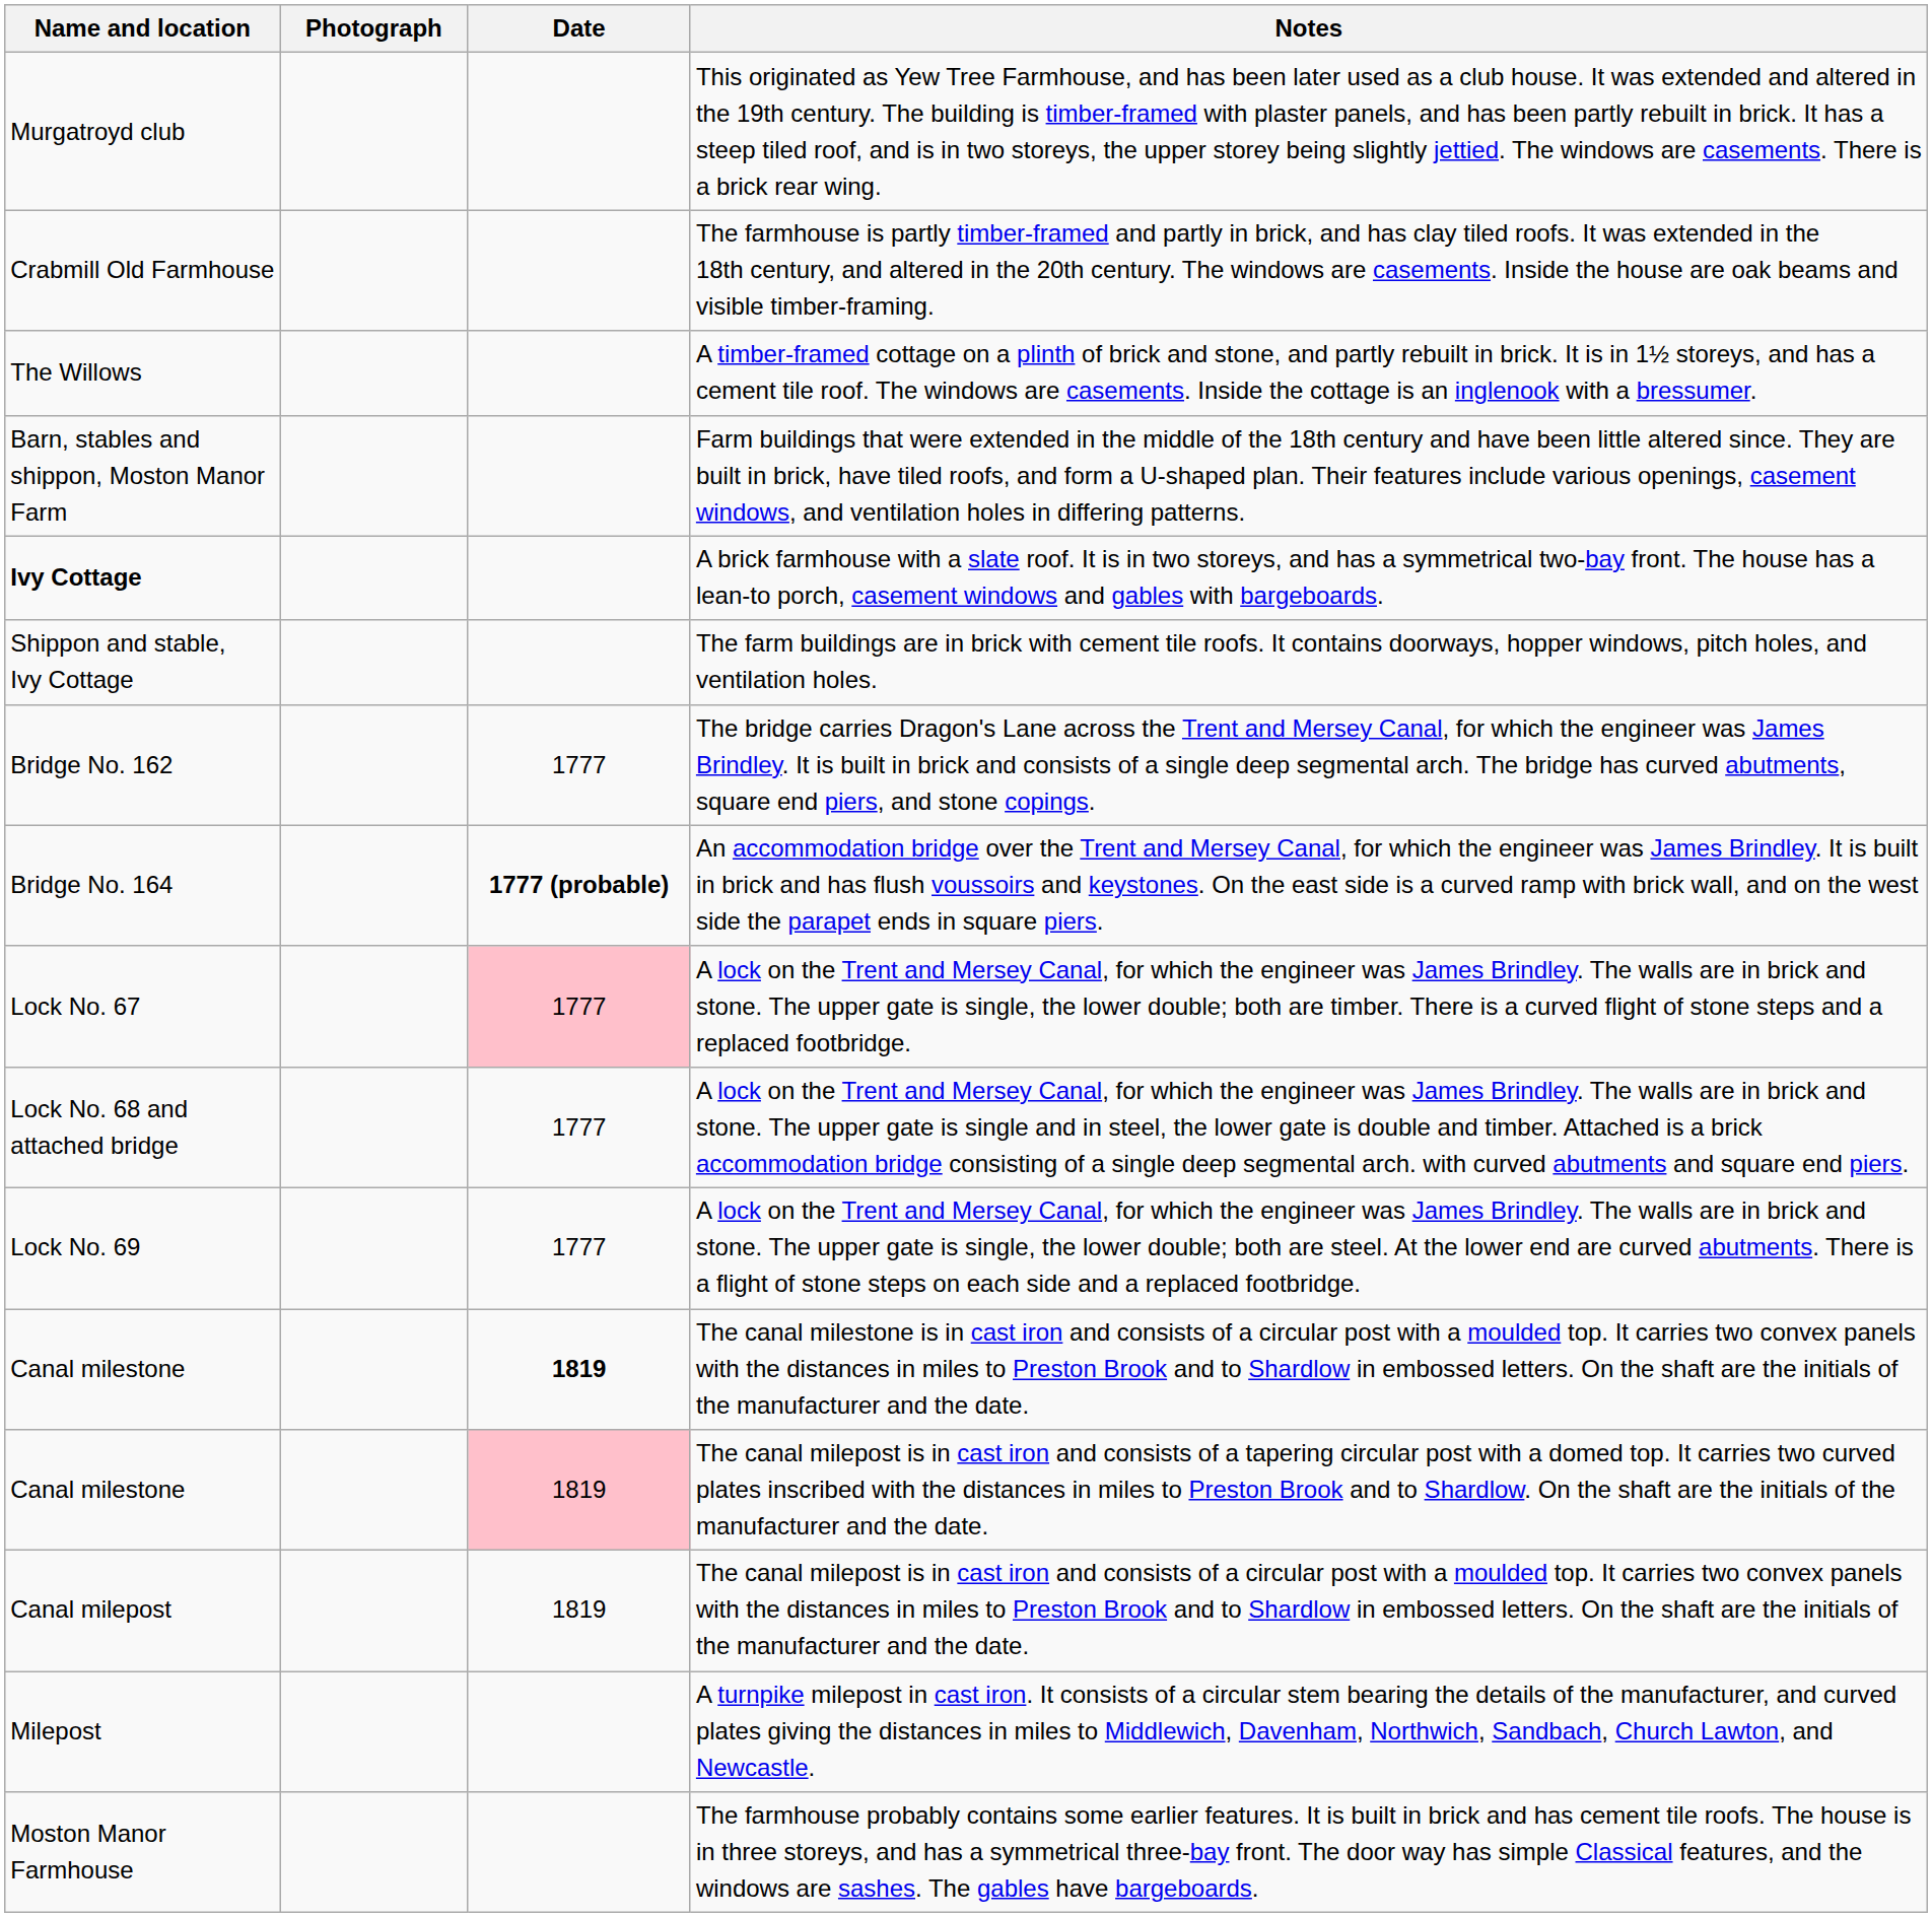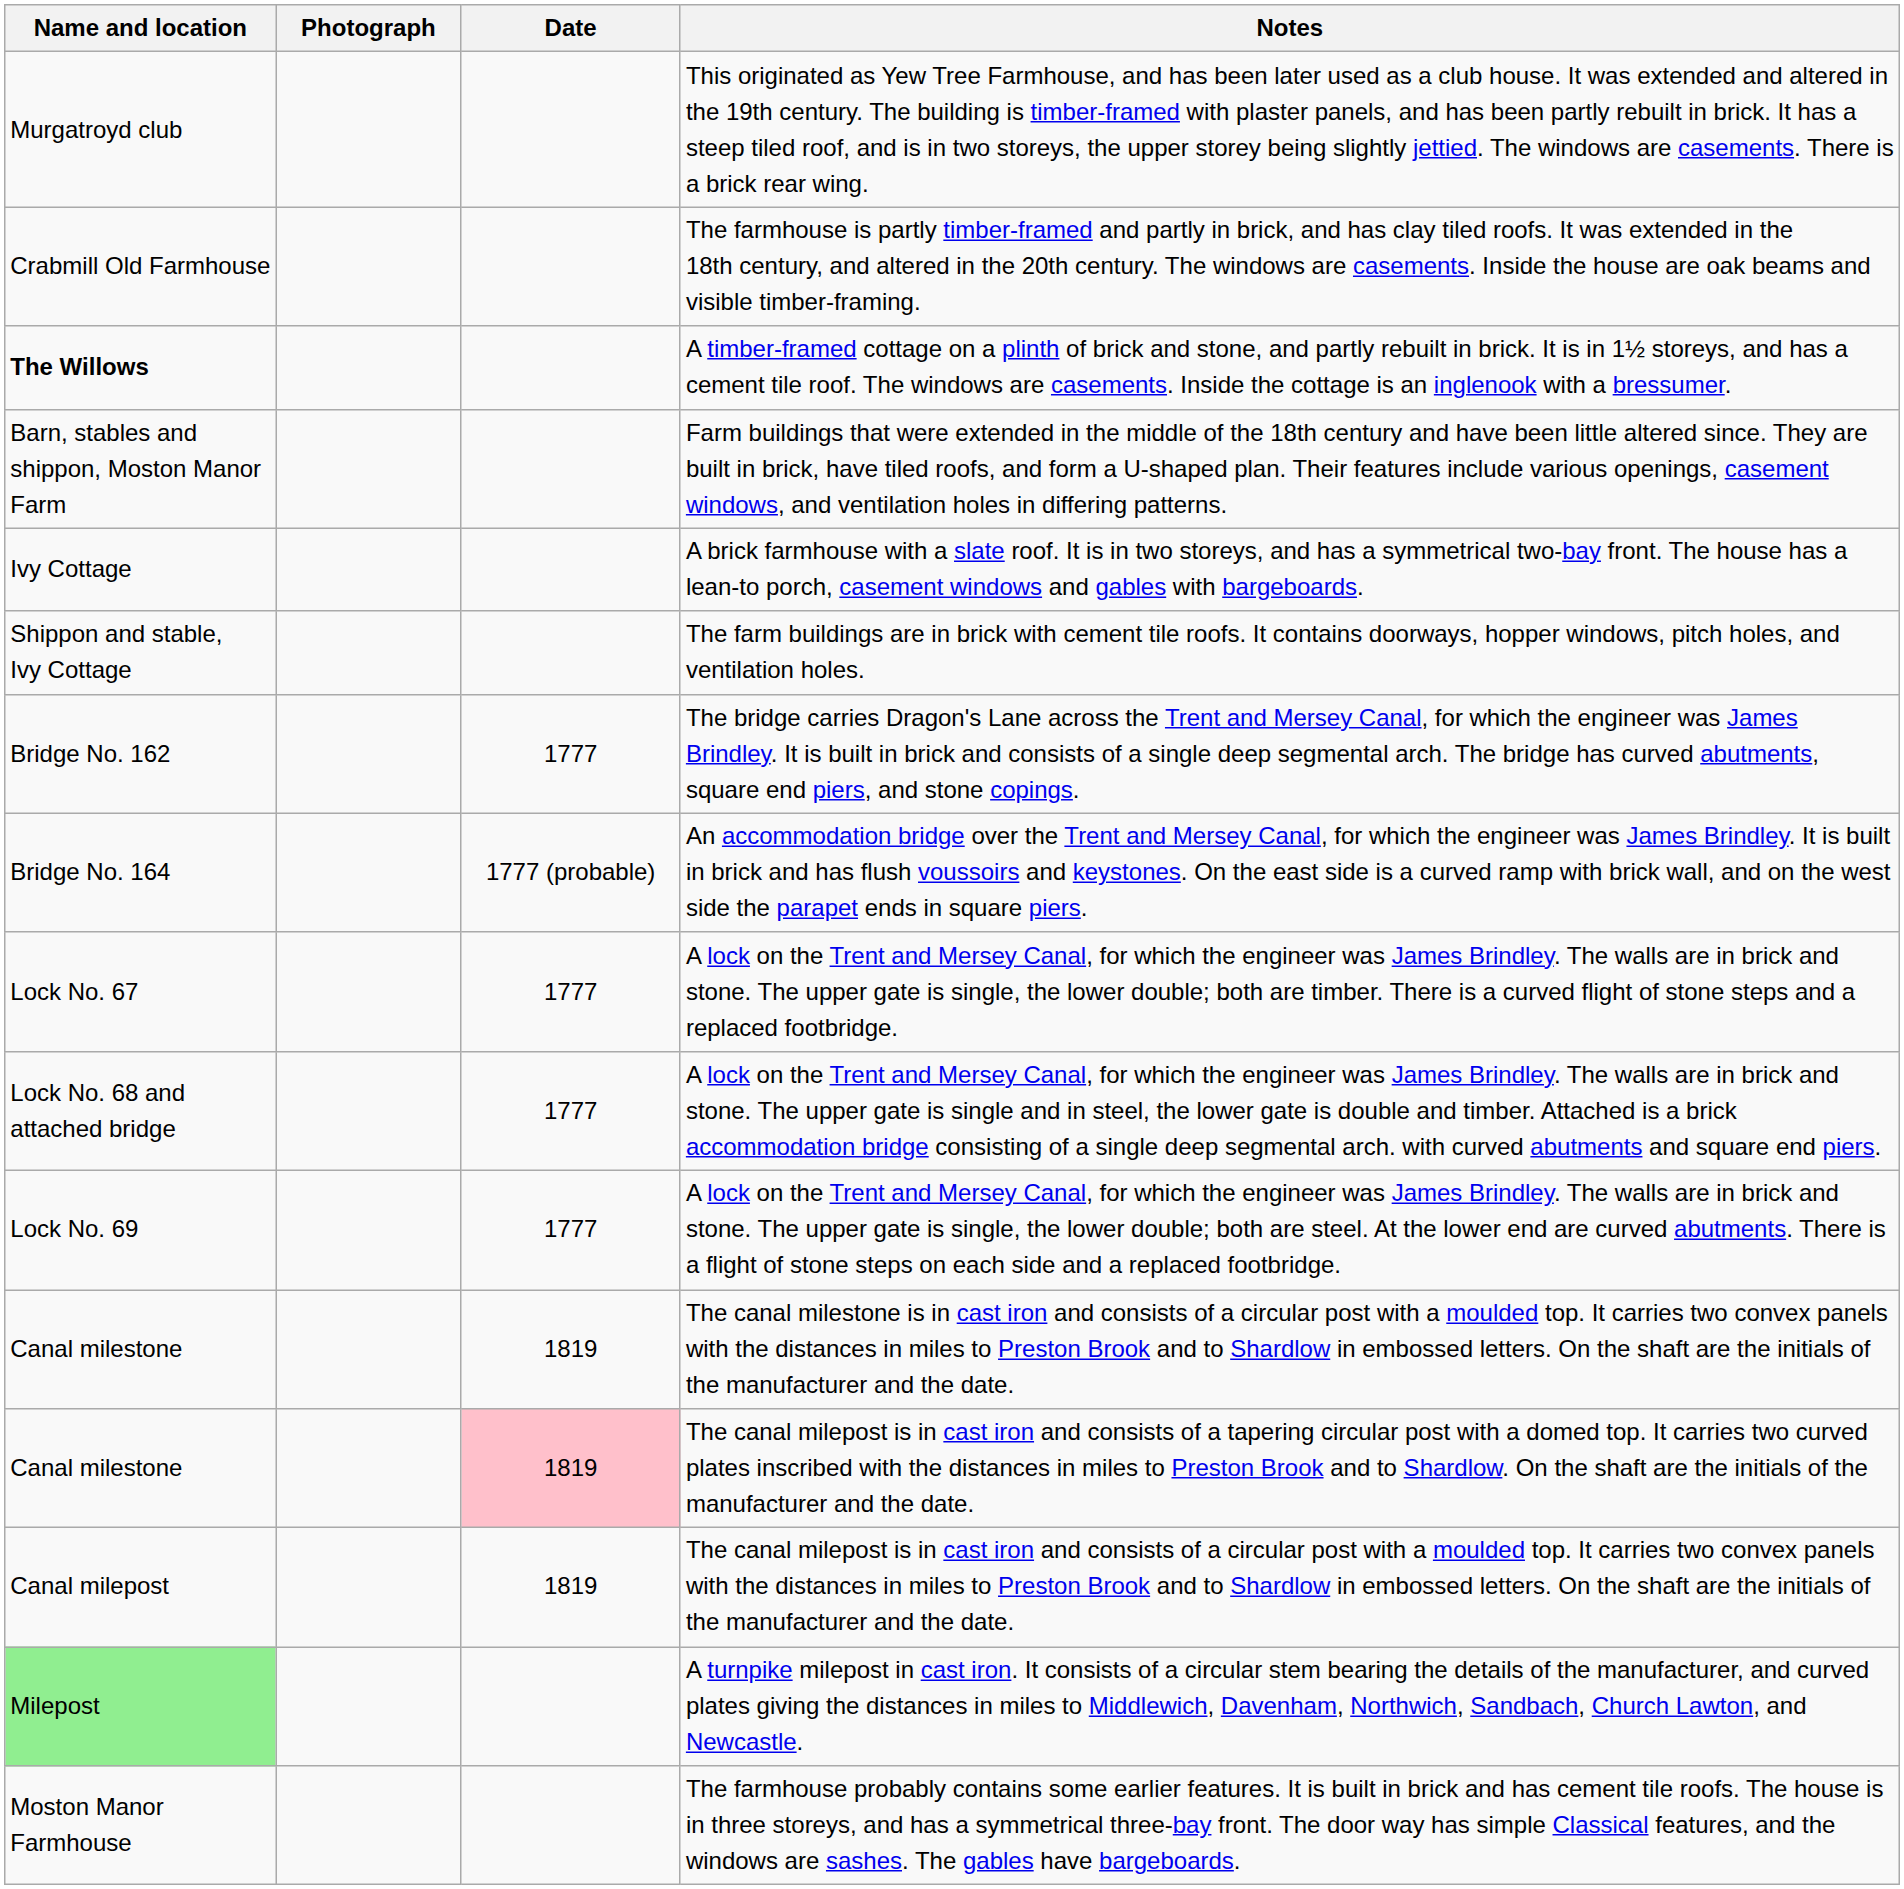row 4 | Name and location: normal -> bold
row 6 | Name and location: bold -> normal
row 9 | Date: bold -> normal
row 10 | Date: pink background -> no background
row 13 | Date: bold -> normal
row 16 | Name and location: no background -> lightgreen background
